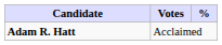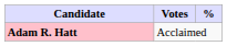Adam R. Hatt | Candidate: no background -> pink background
